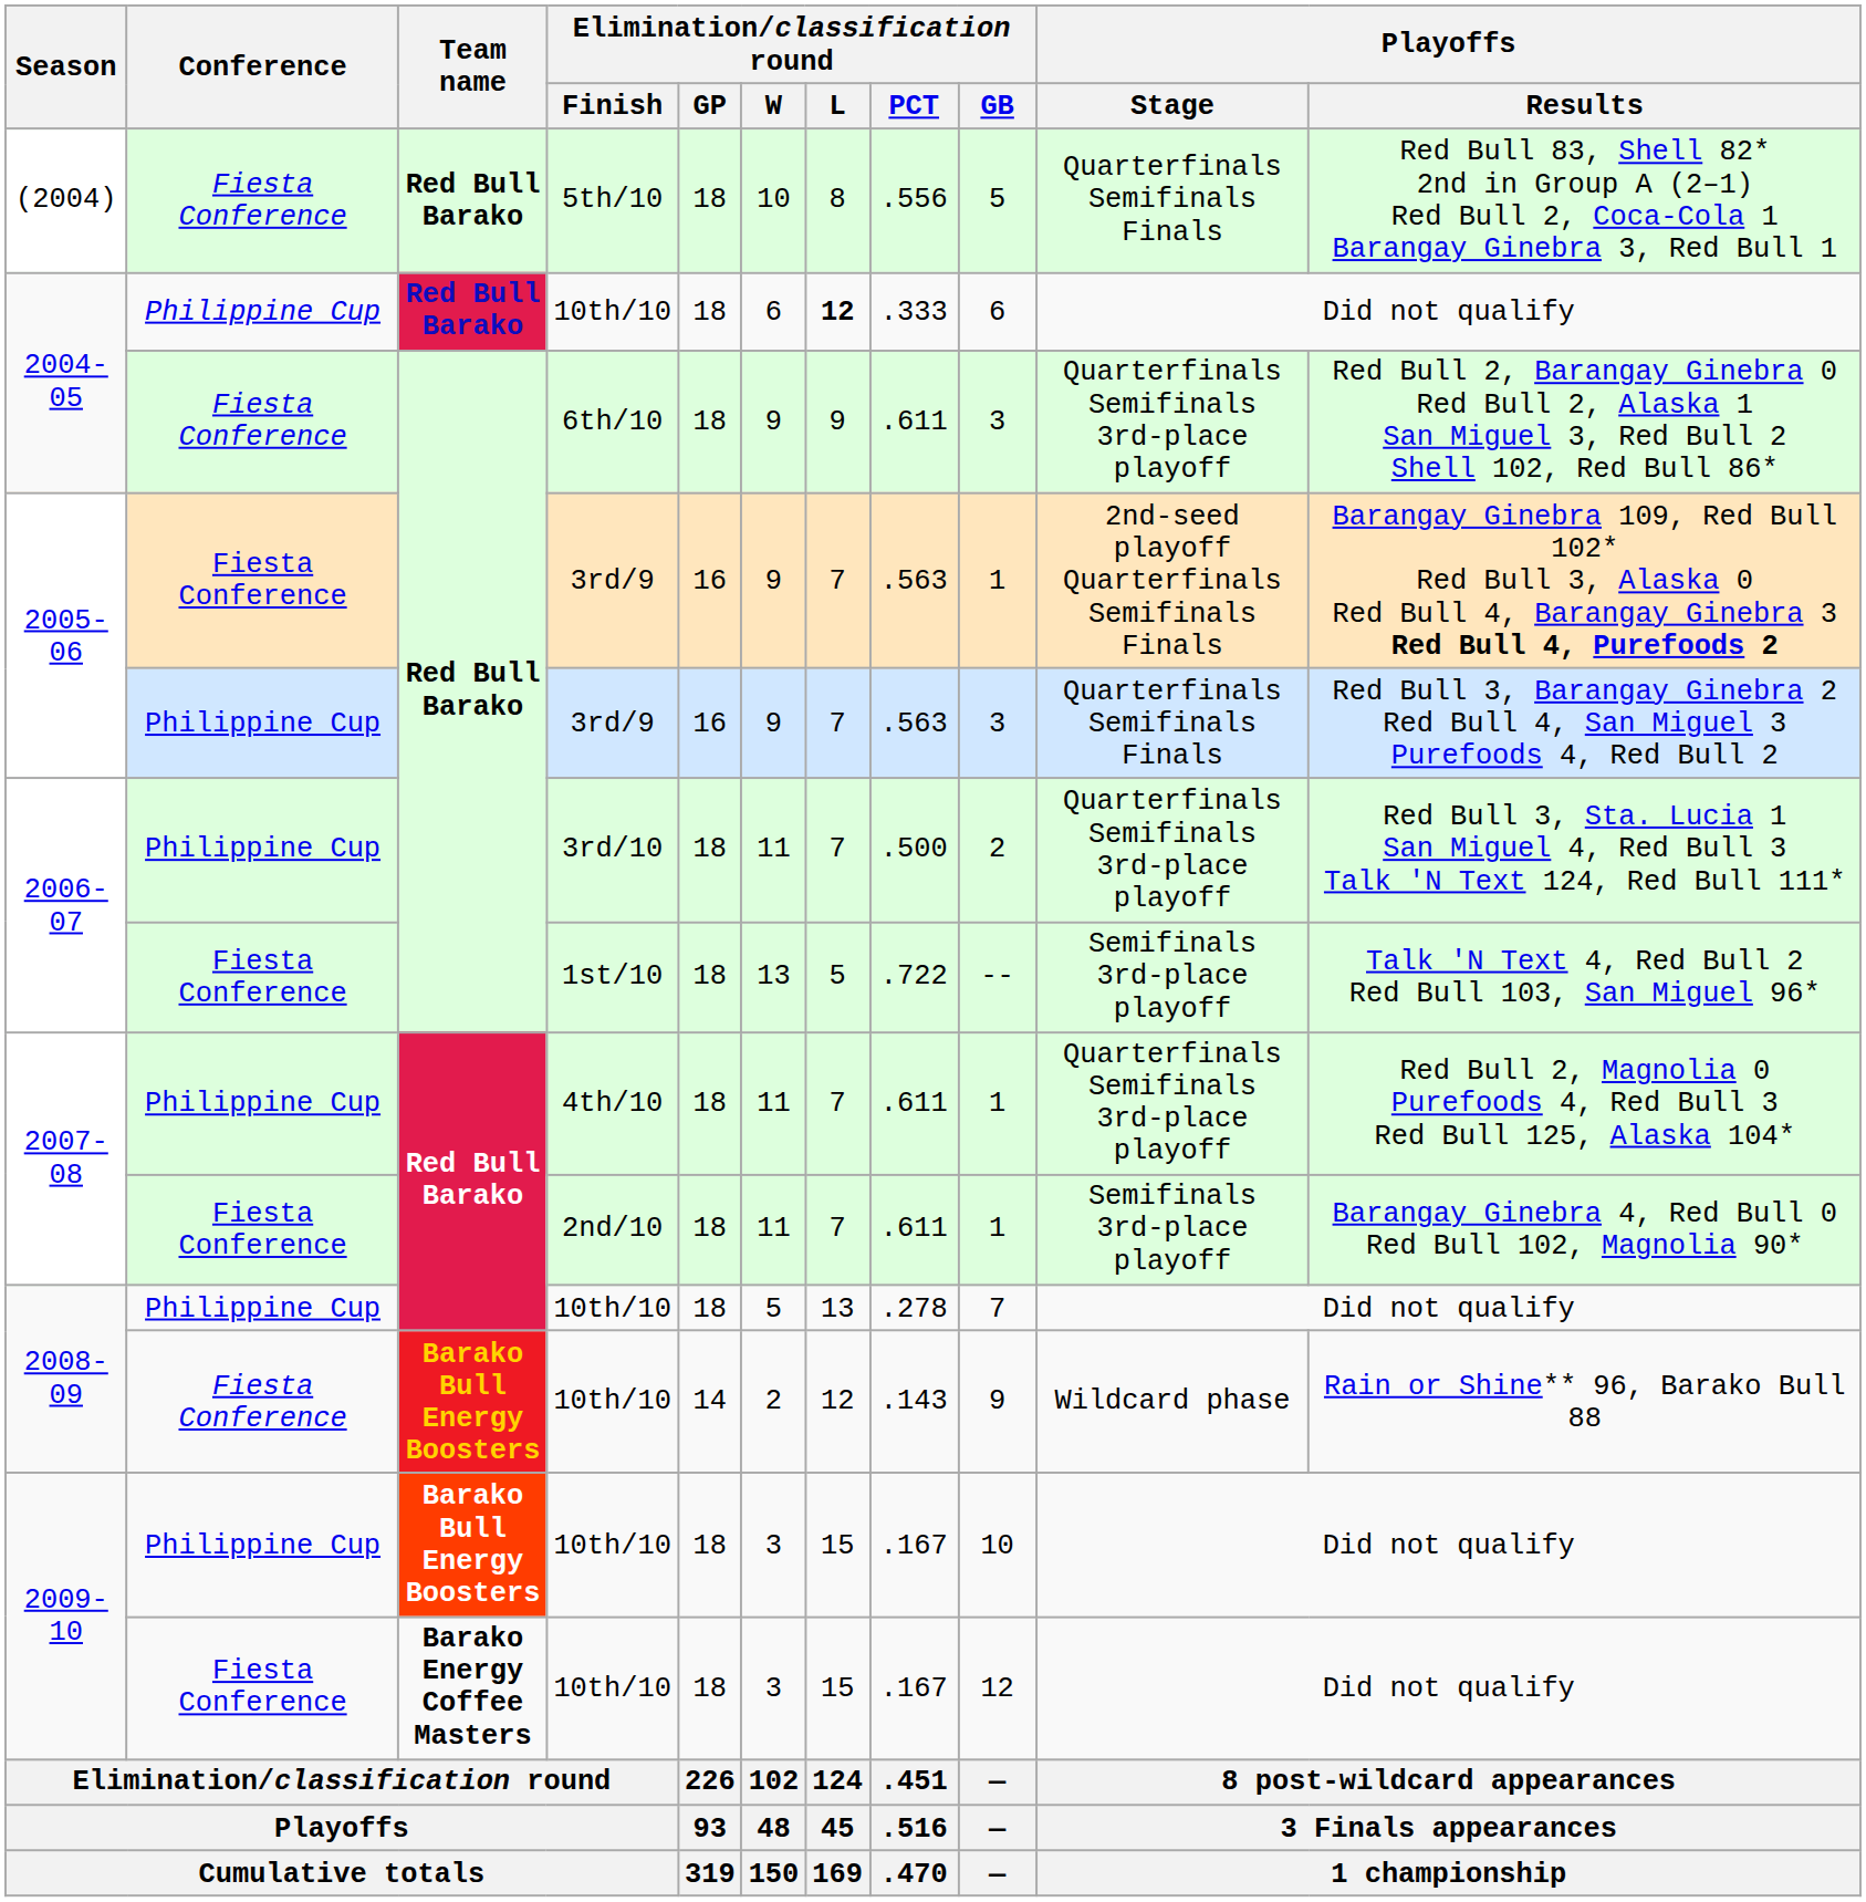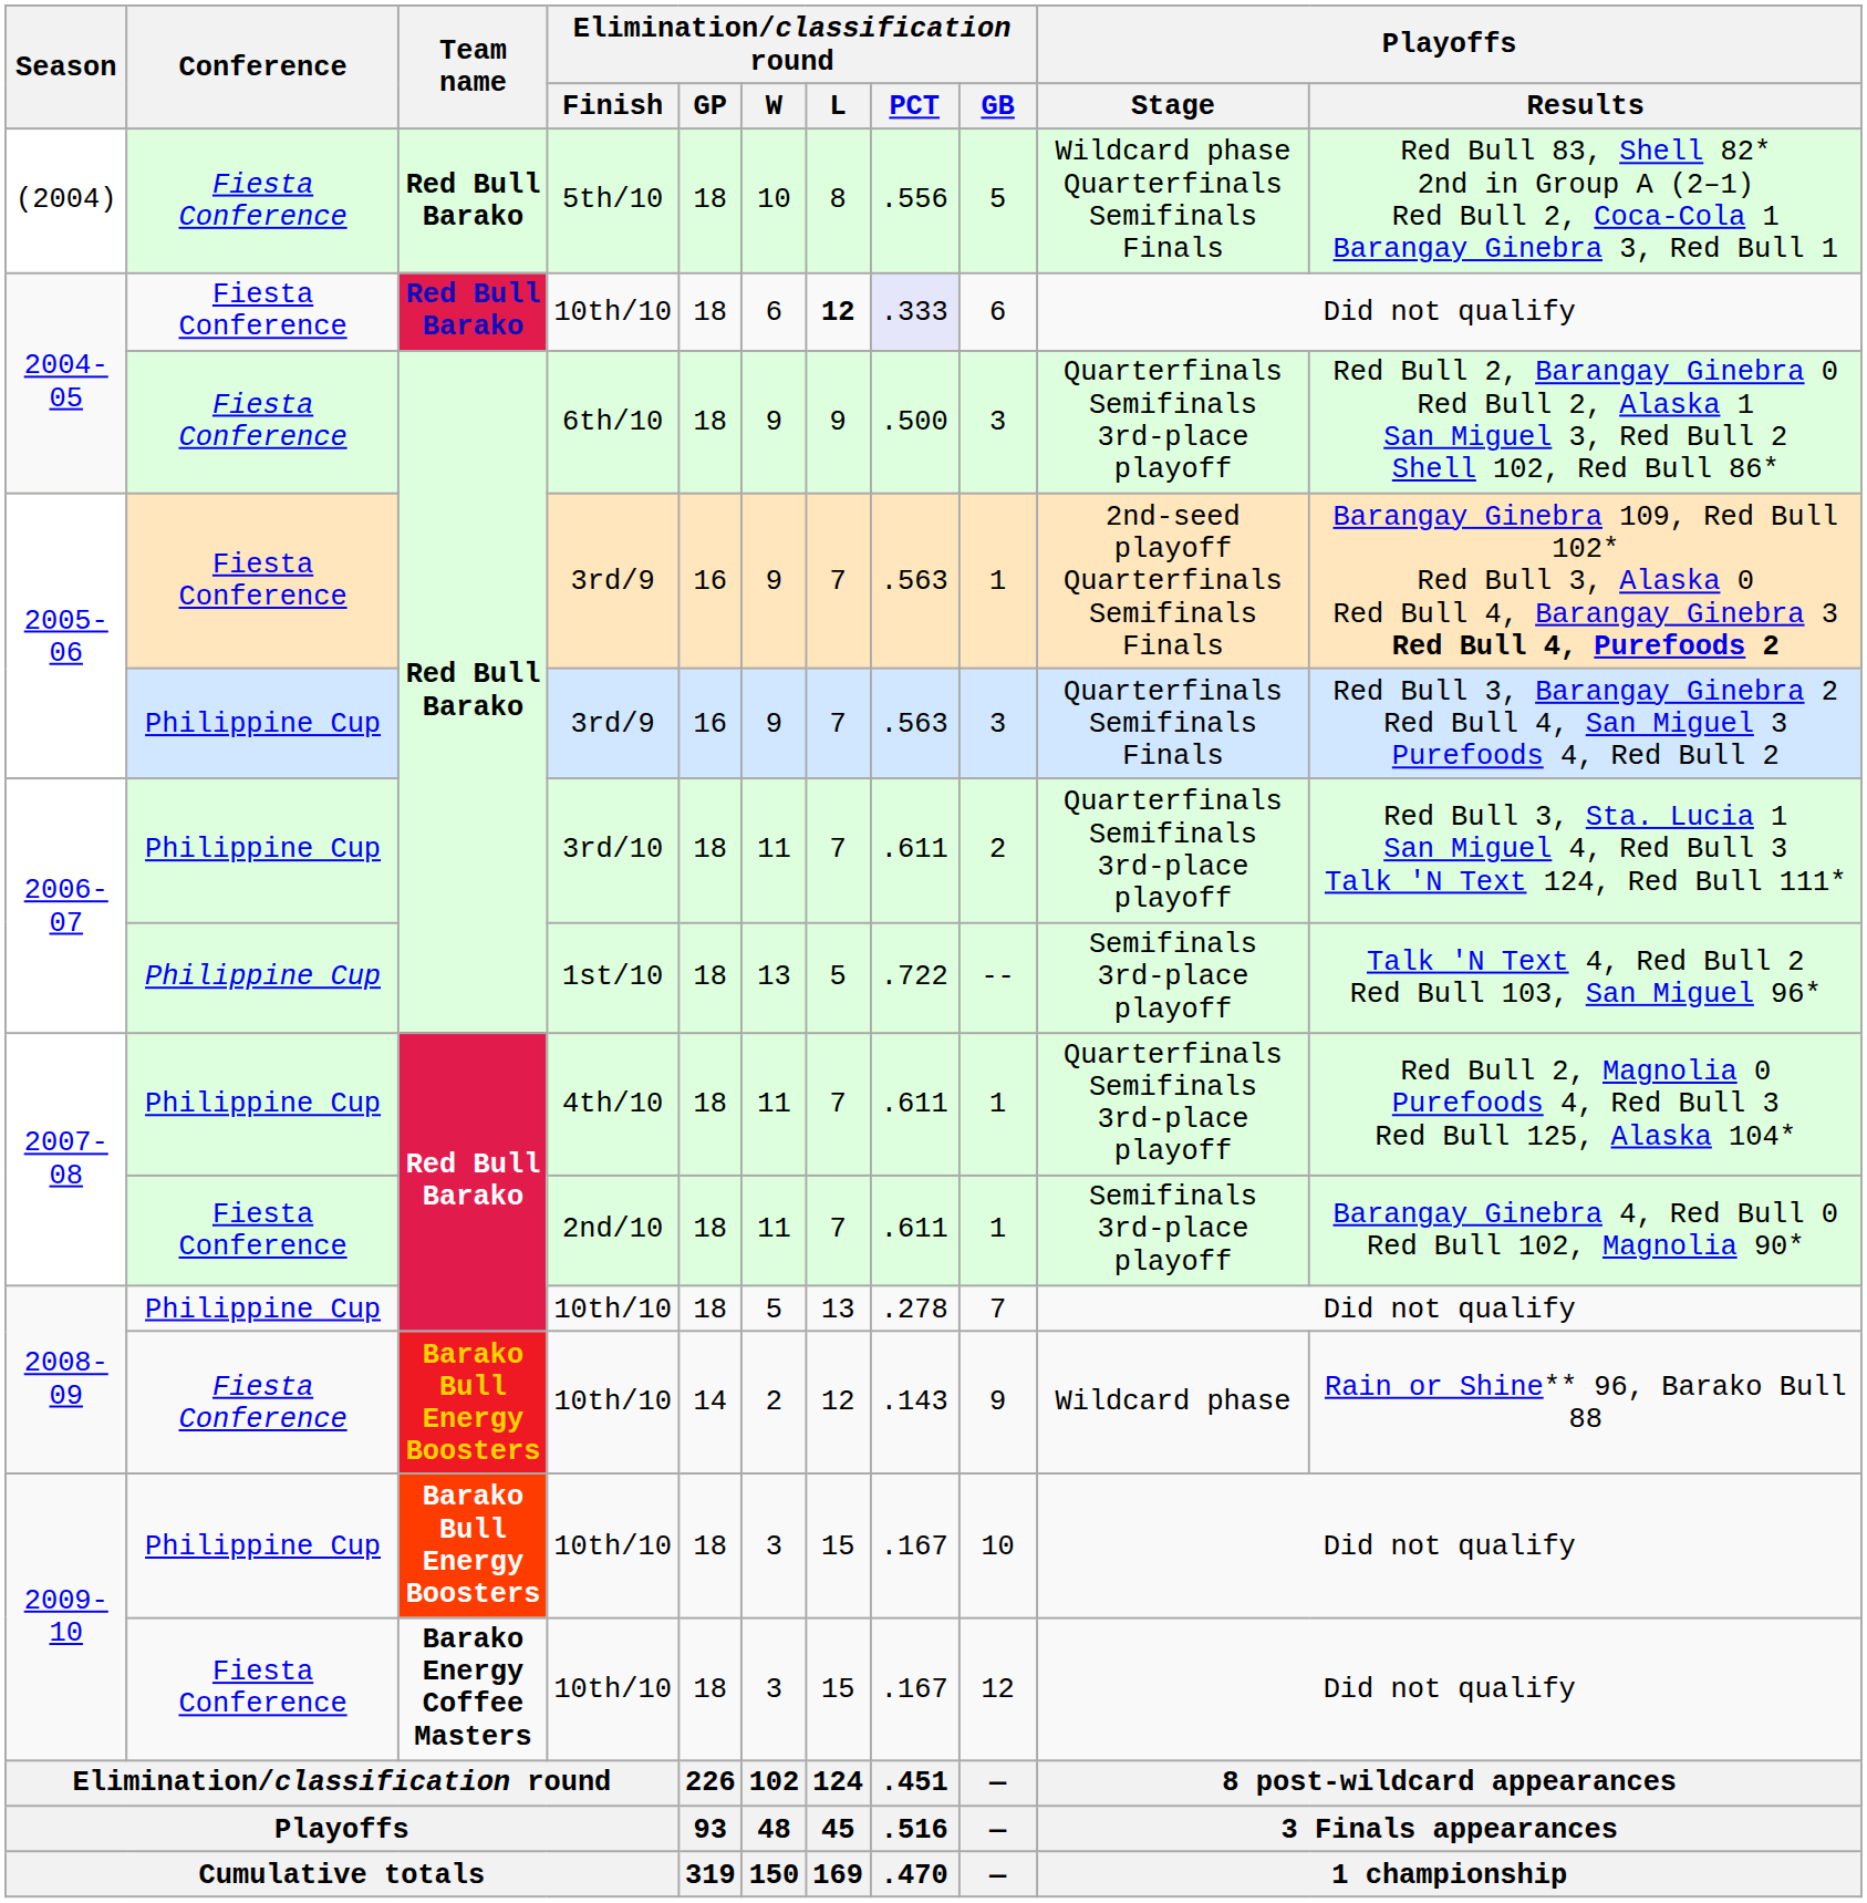5th/10 | Playoffs / Stage: Quarterfinals Semifinals Finals -> Wildcard phase Quarterfinals Semifinals Finals
2004-05 / 10th/10 | Conference: Philippine Cup -> Fiesta Conference
2004-05 / 10th/10 | Elimination/classification round / PCT: no background -> lavender background
6th/10 | Elimination/classification round / PCT: .611 -> .500
3rd/10 | Elimination/classification round / PCT: .500 -> .611
1st/10 | Conference: Fiesta Conference -> Philippine Cup
